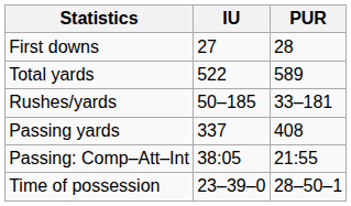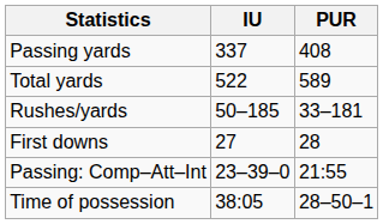rows swapped: First downs <-> Passing yards
Passing: Comp–Att–Int | IU: 38:05 -> 23–39–0
Time of possession | IU: 23–39–0 -> 38:05
